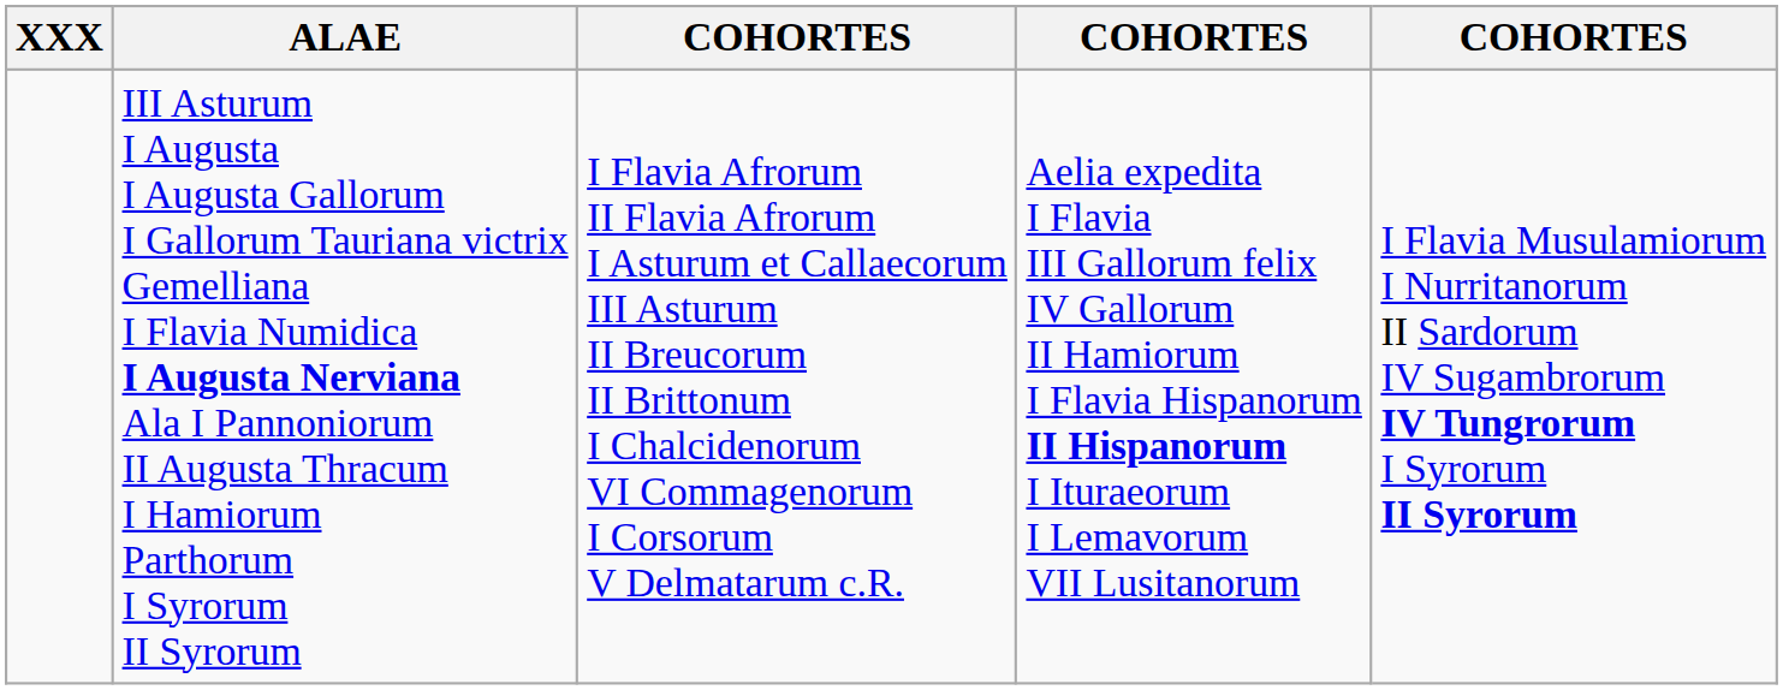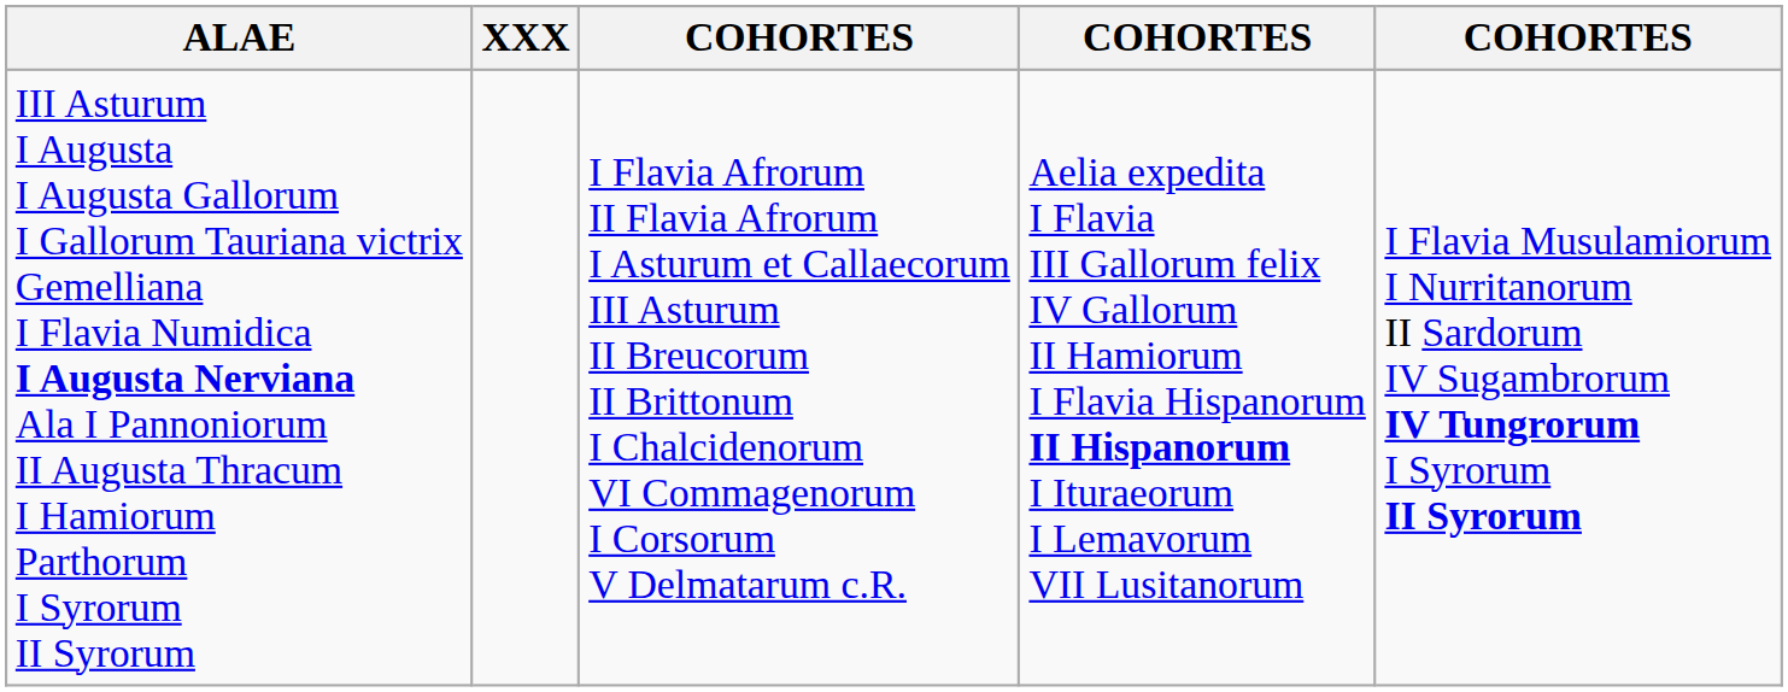columns swapped: ALAE <-> XXX
